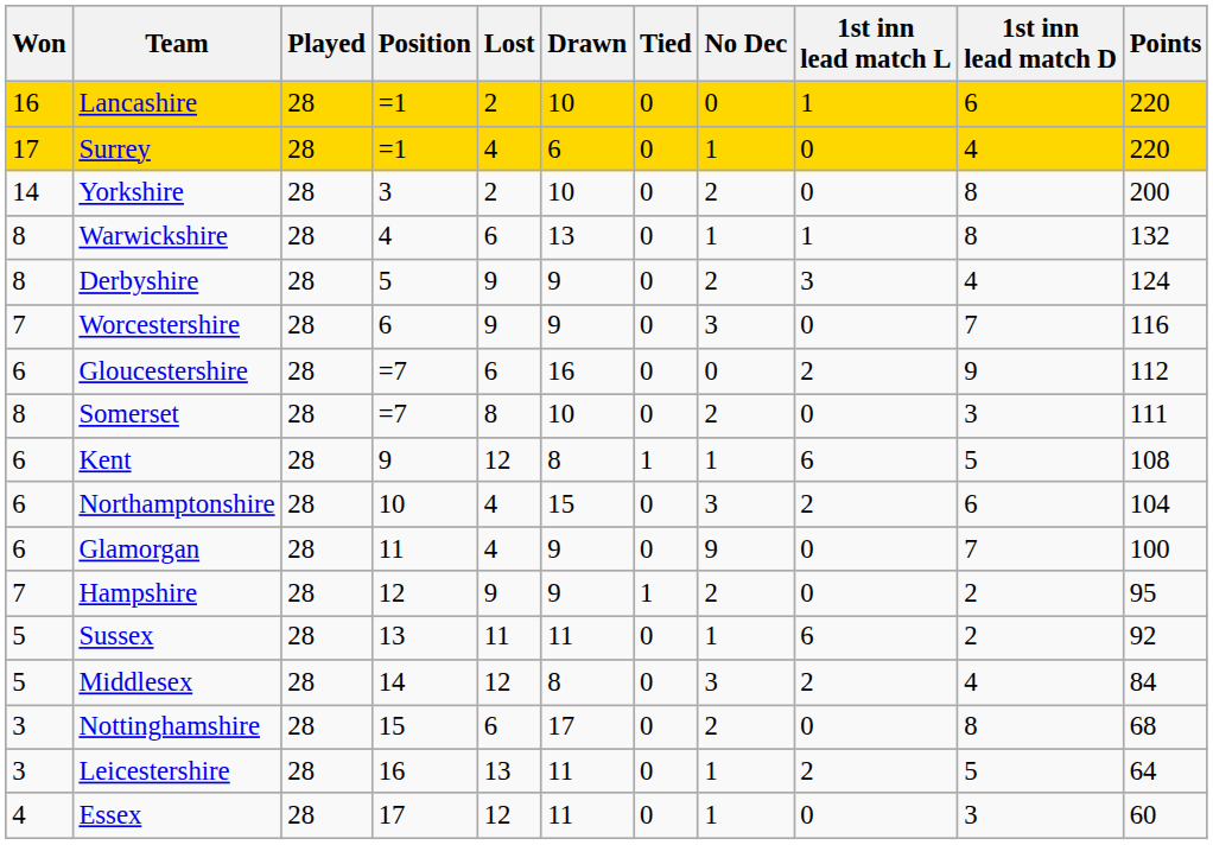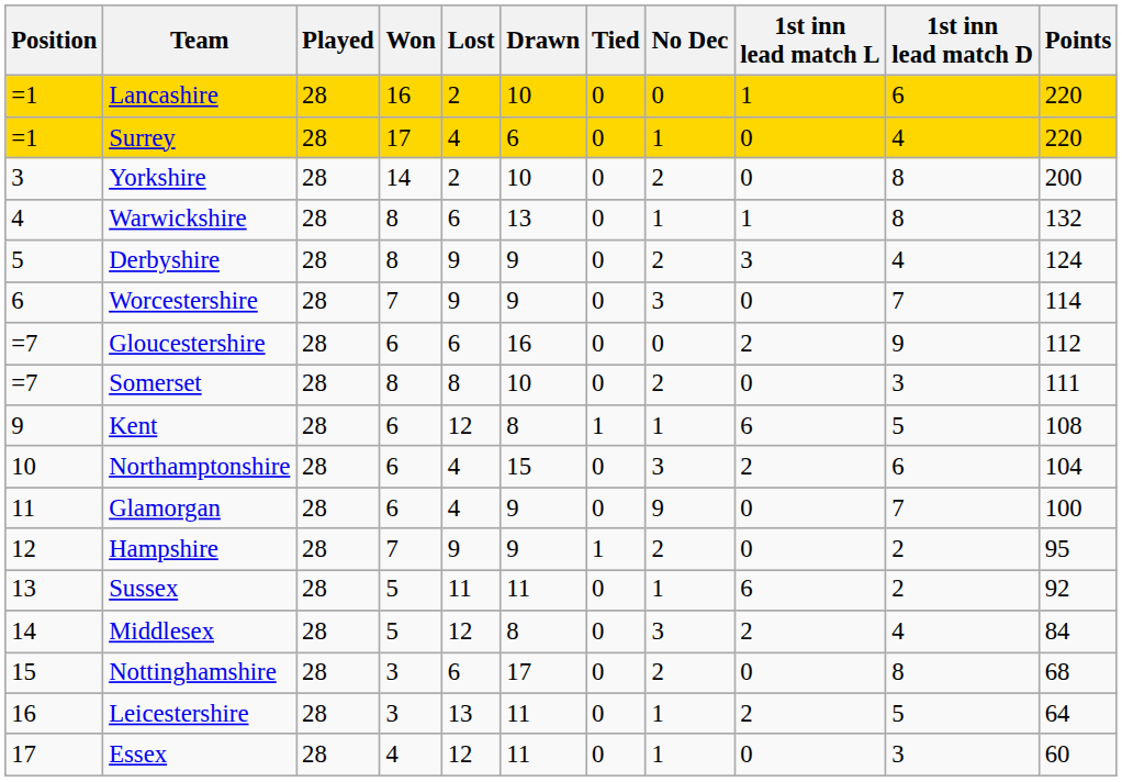columns swapped: Position <-> Won
Worcestershire | Points: 116 -> 114
